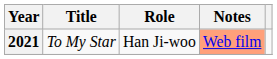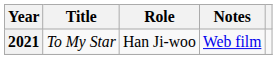2021 | Notes: lightsalmon background -> no background
